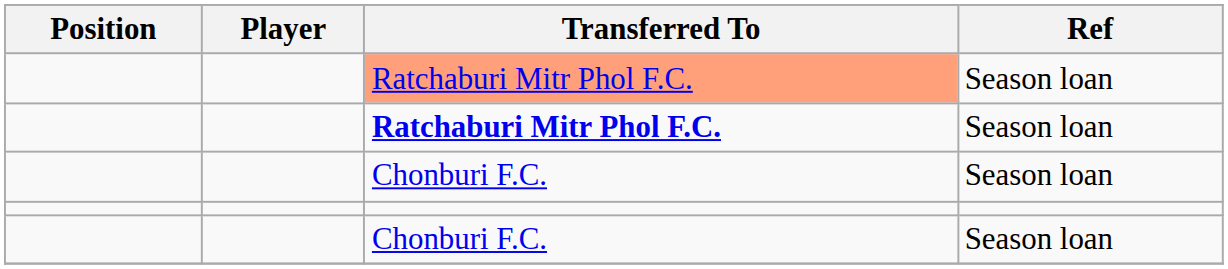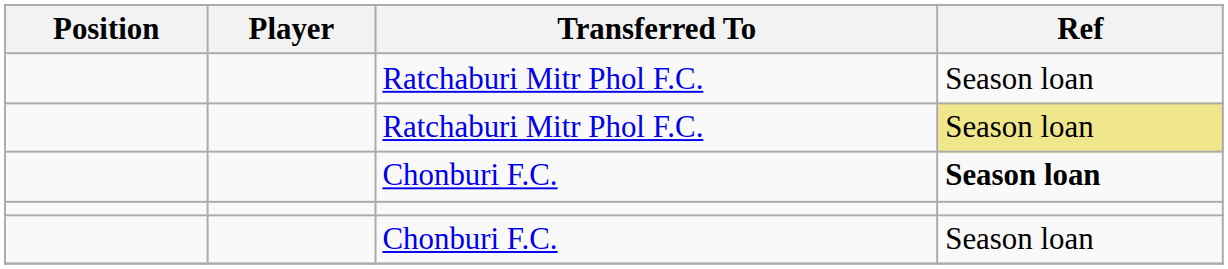row 2 | Transferred To: lightsalmon background -> no background
row 3 | Transferred To: bold -> normal
row 3 | Ref: no background -> khaki background
row 4 | Ref: normal -> bold
